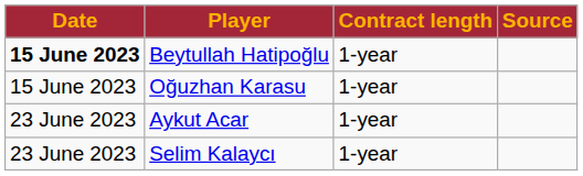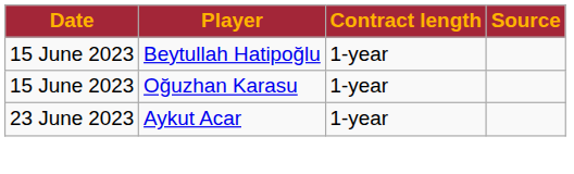Beytullah Hatipoğlu | Date: bold -> normal
- row: 23 June 2023 | Selim Kalaycı | 1-year
